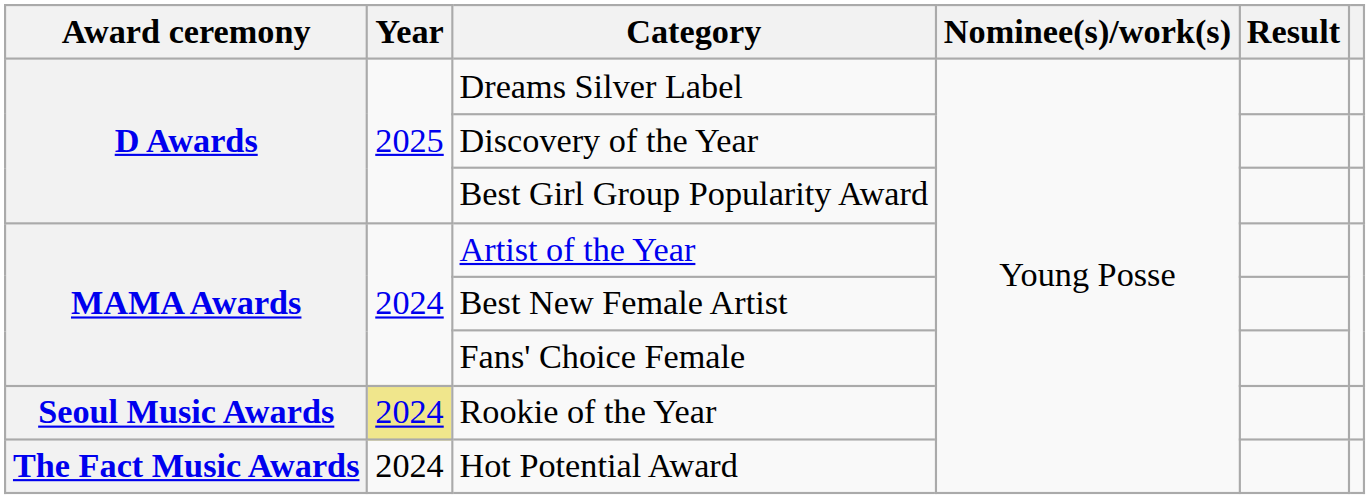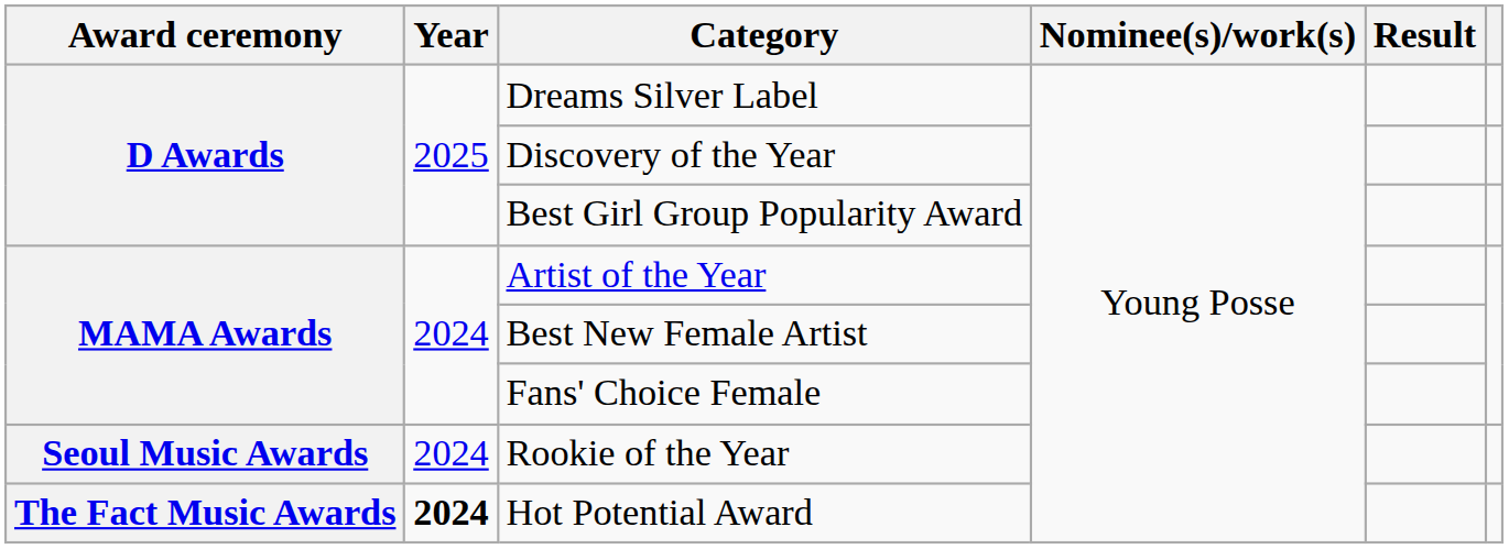Rookie of the Year | Year: khaki background -> no background
Hot Potential Award | Year: normal -> bold
